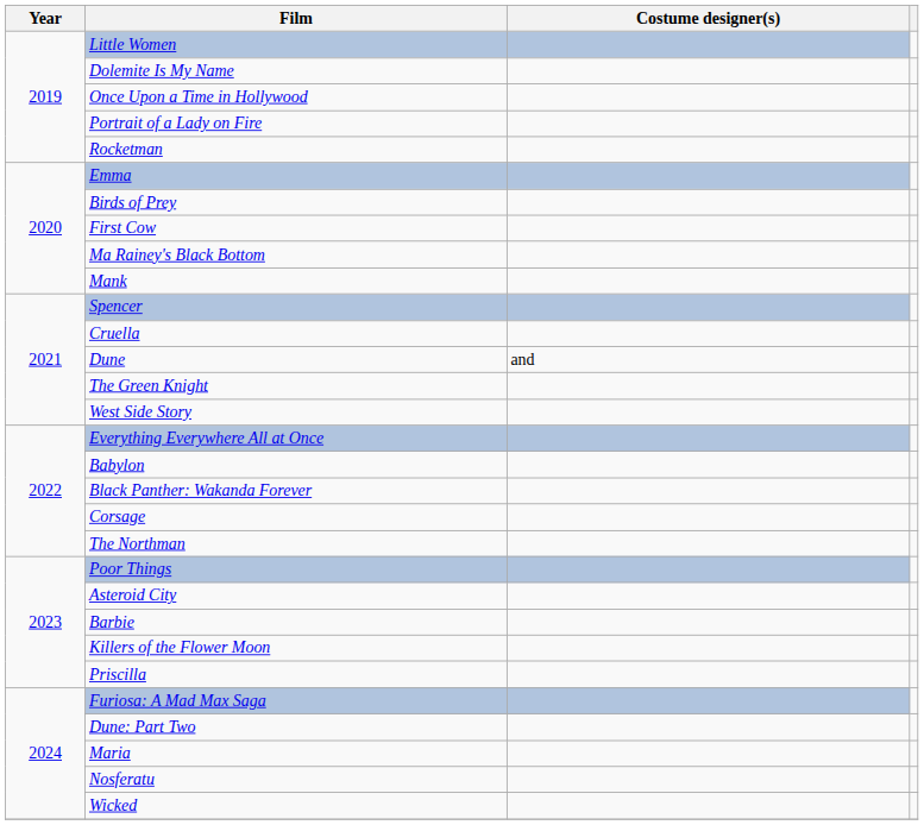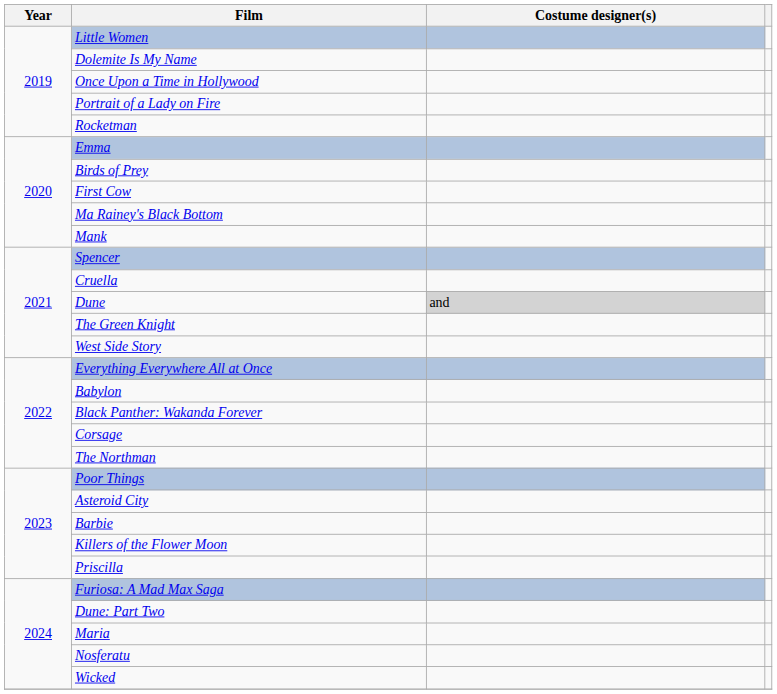Dune | Costume designer(s): no background -> lightgrey background
